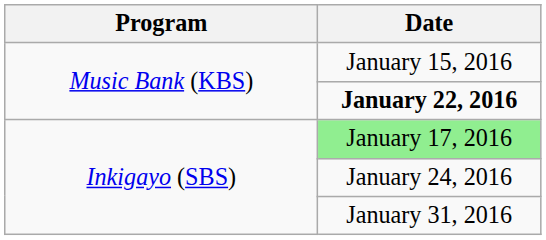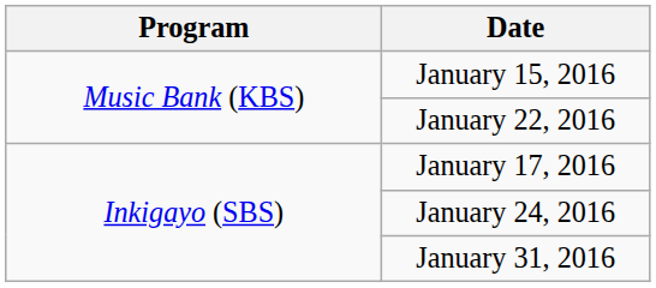January 22, 2016 | Date: bold -> normal
January 17, 2016 | Date: lightgreen background -> no background
